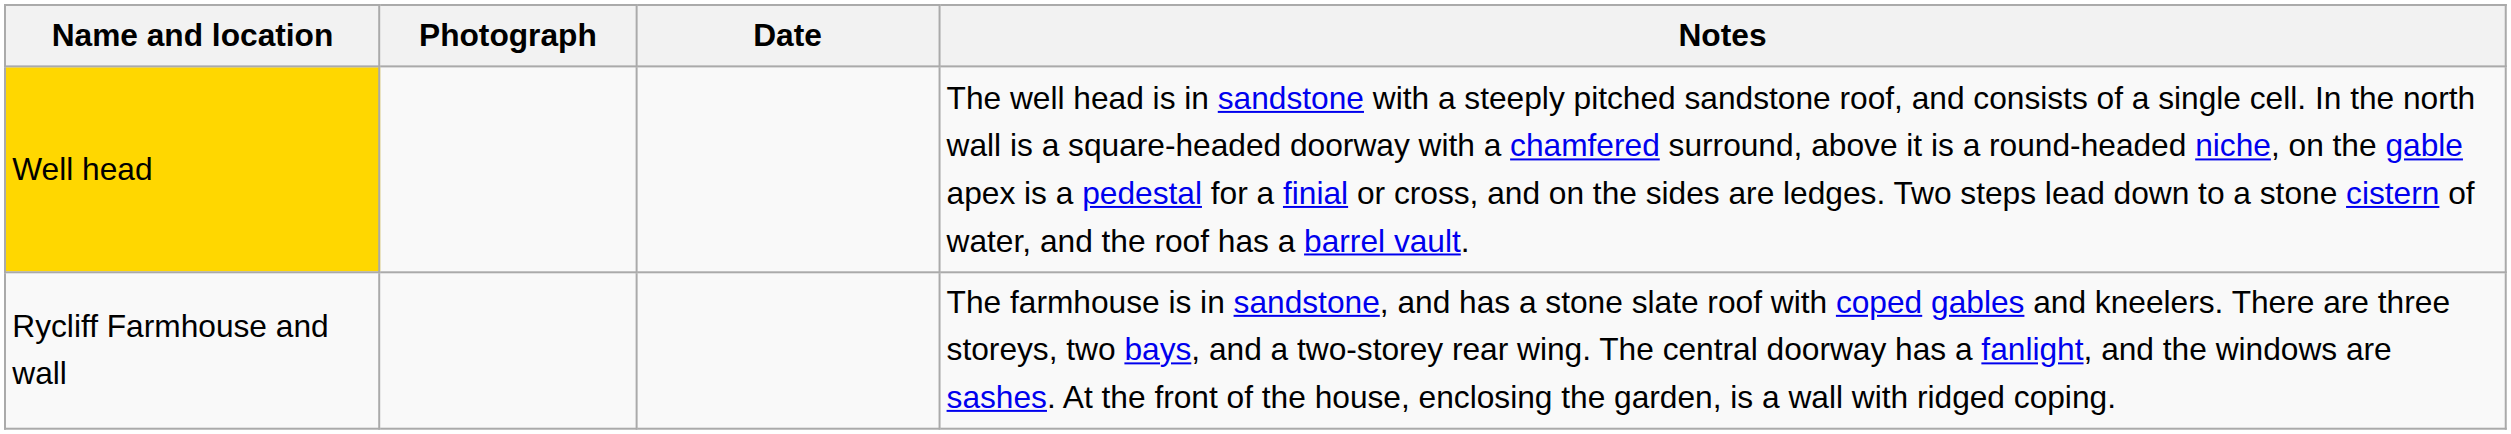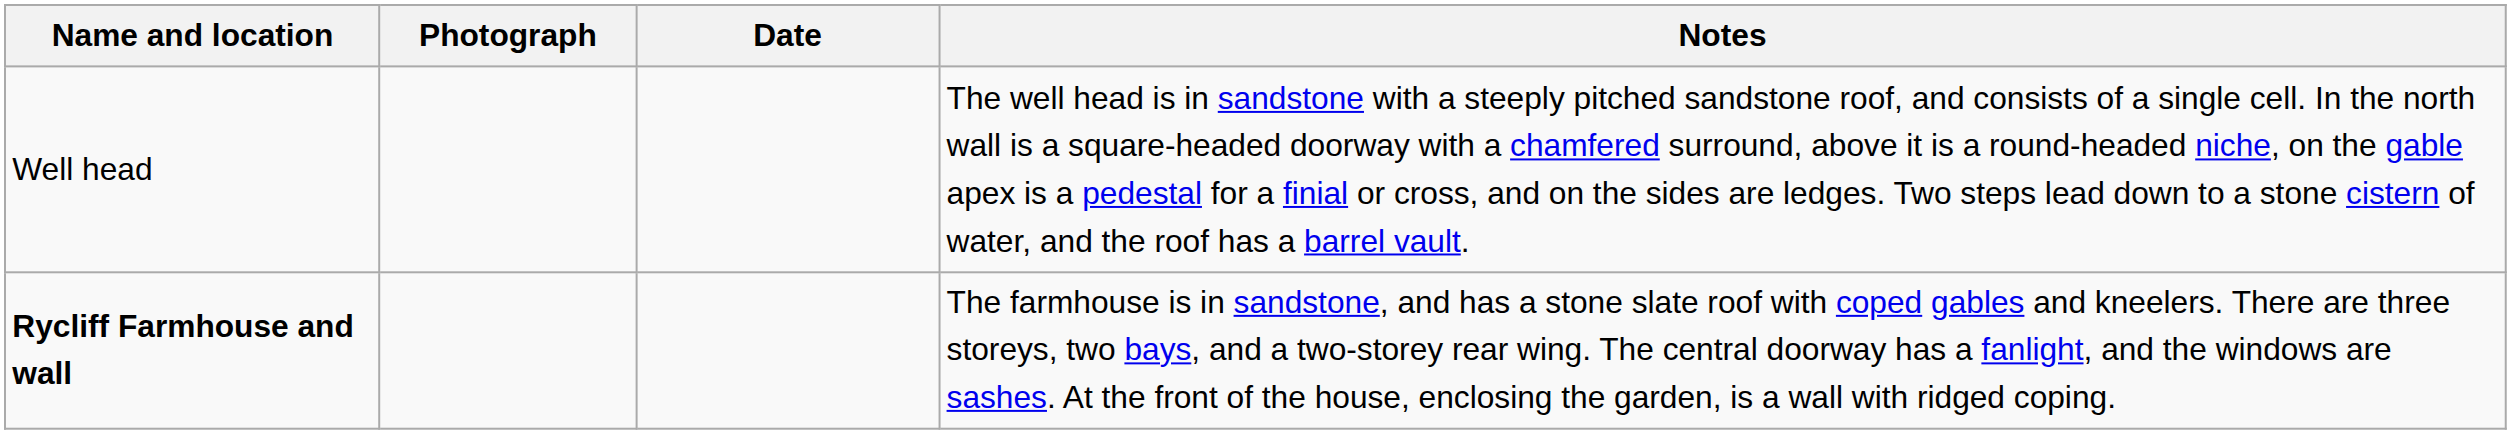Well head | Name and location: gold background -> no background
Rycliff Farmhouse and wall | Name and location: normal -> bold
